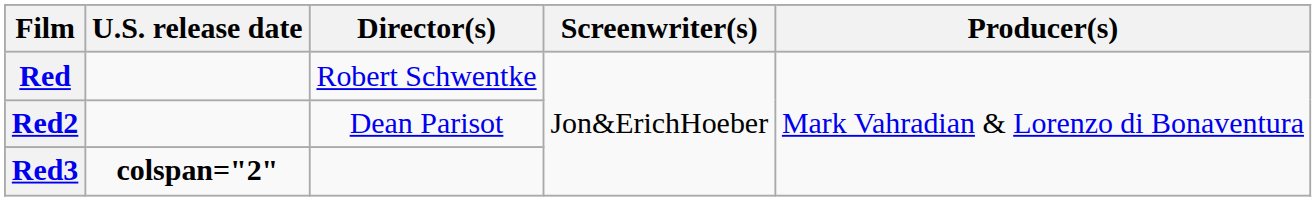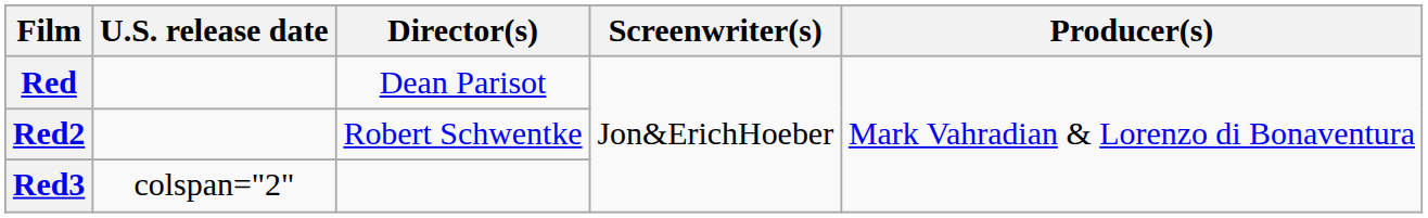Red | Director(s): Robert Schwentke -> Dean Parisot
Red2 | Director(s): Dean Parisot -> Robert Schwentke
Red3 | U.S. release date: bold -> normal
